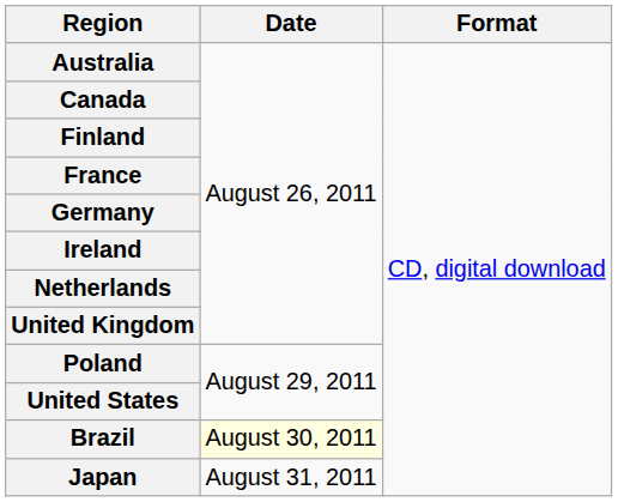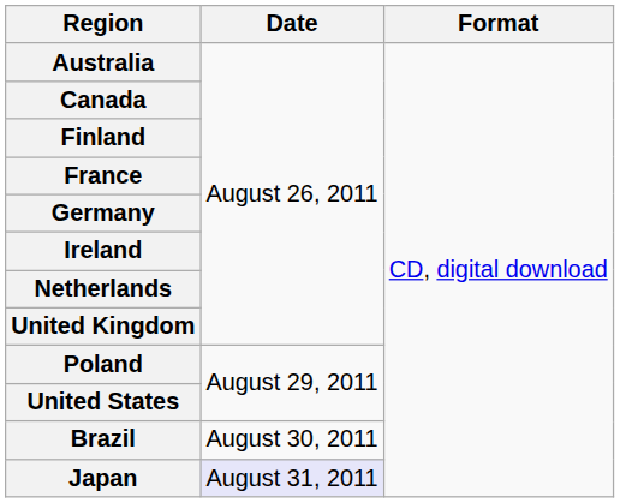Brazil | Date: lightyellow background -> no background
Japan | Date: no background -> lavender background
